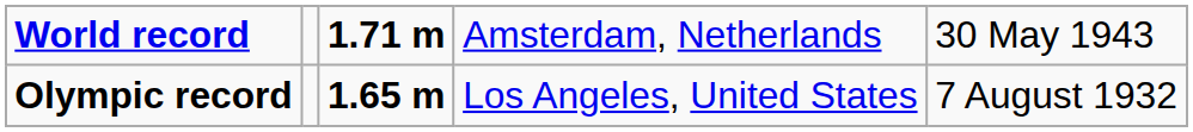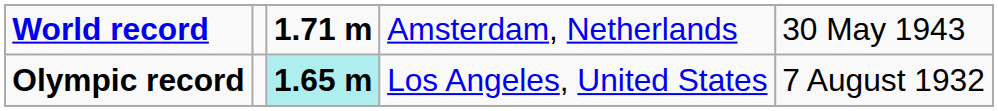Olympic record | column 3: no background -> paleturquoise background
